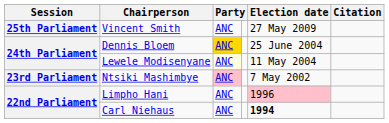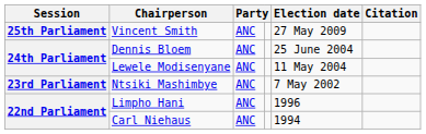Dennis Bloem | column 3: gold background -> no background
Lewele Modisenyane | column 3: lightyellow background -> no background
Ntsiki Mashimbye | column 3: pink background -> no background
Limpho Hani | Election date: pink background -> no background
Carl Niehaus | Election date: bold -> normal
